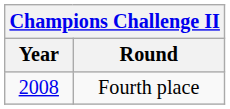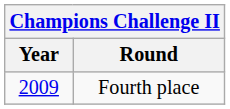Fourth place | Year: 2008 -> 2009
